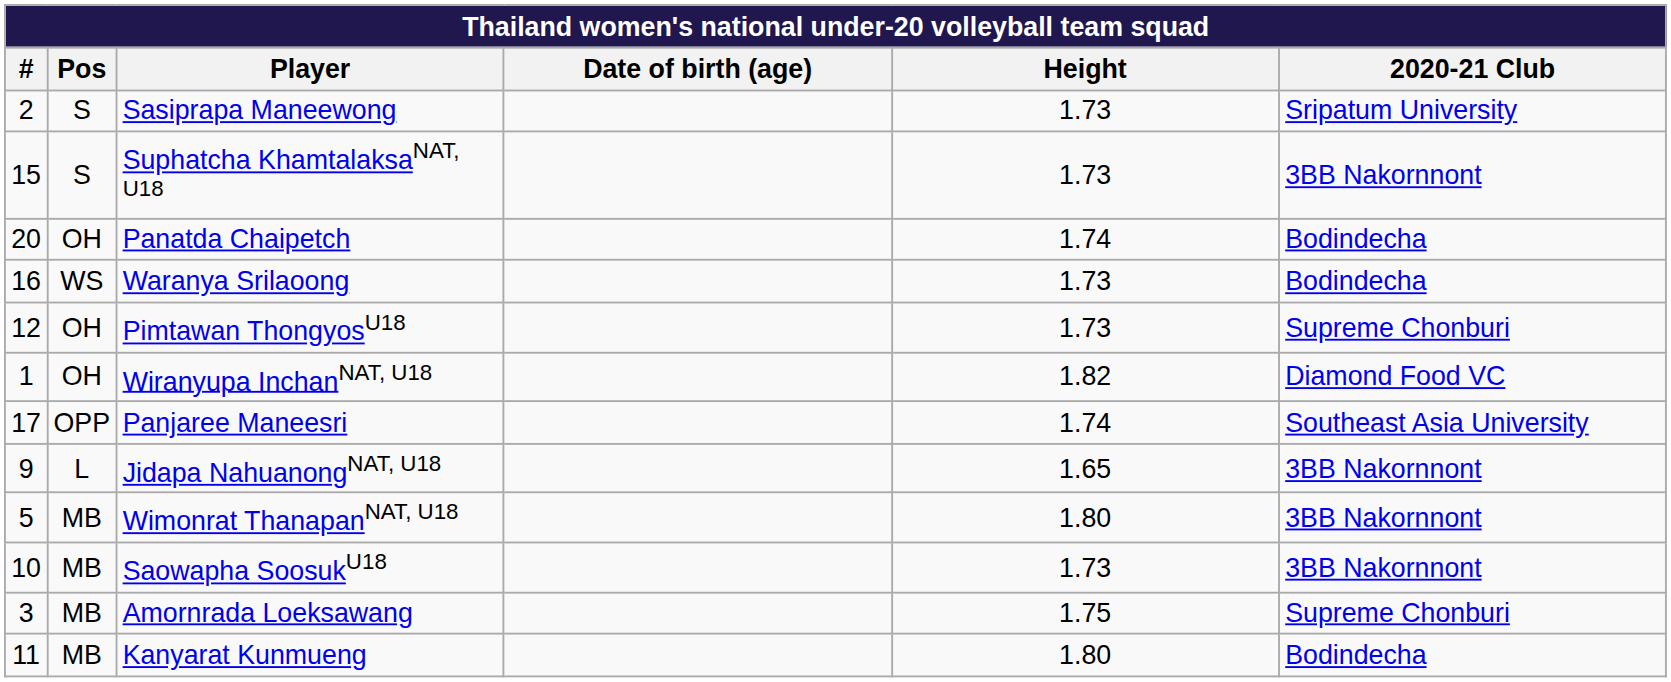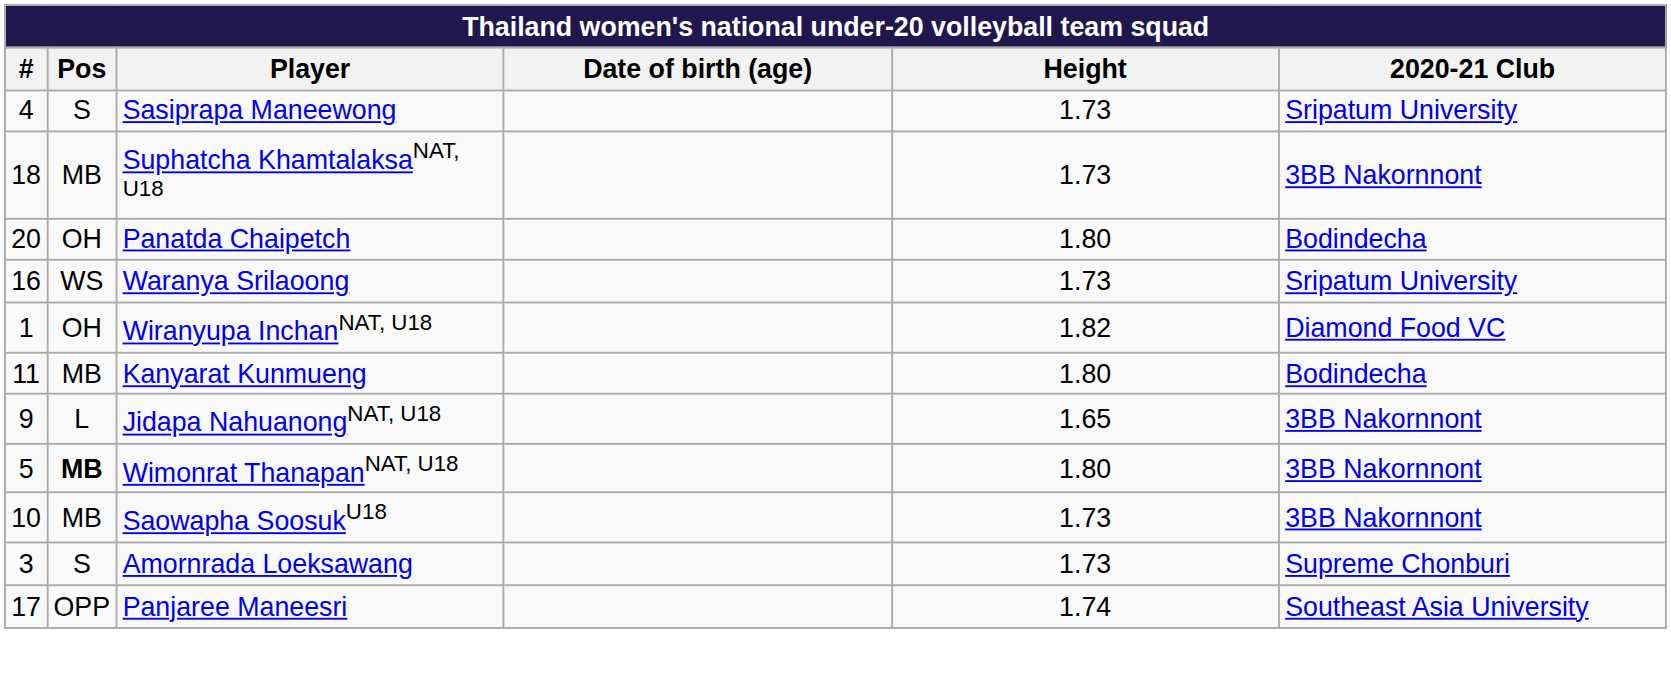Sasiprapa Maneewong | #: 2 -> 4
Suphatcha KhamtalaksaNAT, U18 | #: 15 -> 18
Suphatcha KhamtalaksaNAT, U18 | Pos: S -> MB
Panatda Chaipetch | Height: 1.74 -> 1.80
Waranya Srilaoong | 2020-21 Club: Bodindecha -> Sripatum University
- row: 12 | OH | Pimtawan ThongyosU18 | 1.73 | Supreme Chonburi
rows swapped: Panjaree Maneesri <-> Kanyarat Kunmueng
Wimonrat ThanapanNAT, U18 | Pos: normal -> bold
Amornrada Loeksawang | Pos: MB -> S
Amornrada Loeksawang | Height: 1.75 -> 1.73
